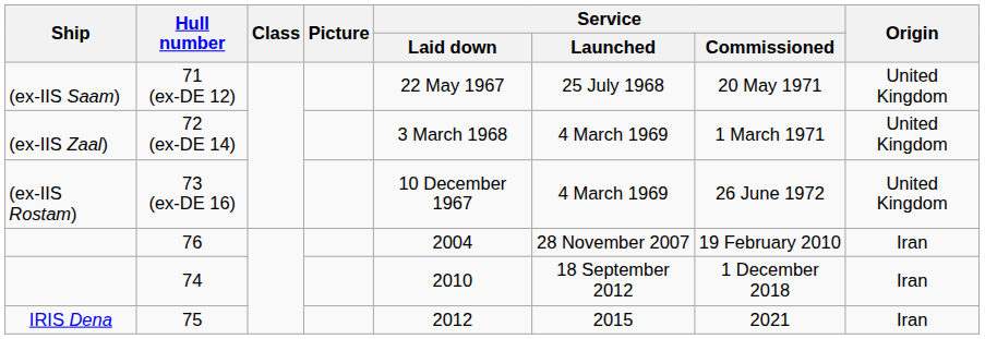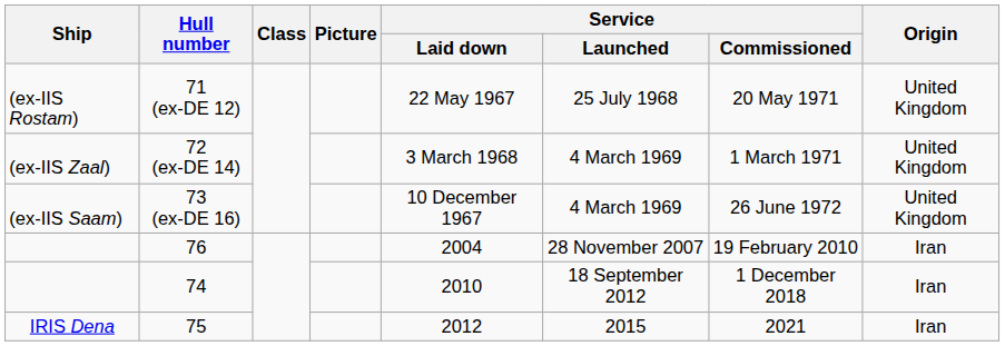71 (ex-DE 12) | Ship: (ex-IIS Saam) -> (ex-IIS Rostam)
73 (ex-DE 16) | Ship: (ex-IIS Rostam) -> (ex-IIS Saam)
